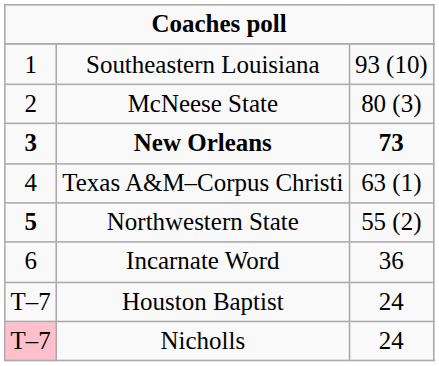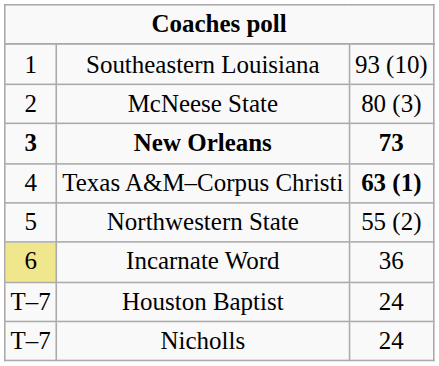Texas A&M–Corpus Christi | column 3: normal -> bold
Northwestern State | column 1: bold -> normal
Incarnate Word | column 1: no background -> khaki background
Nicholls | column 1: pink background -> no background
